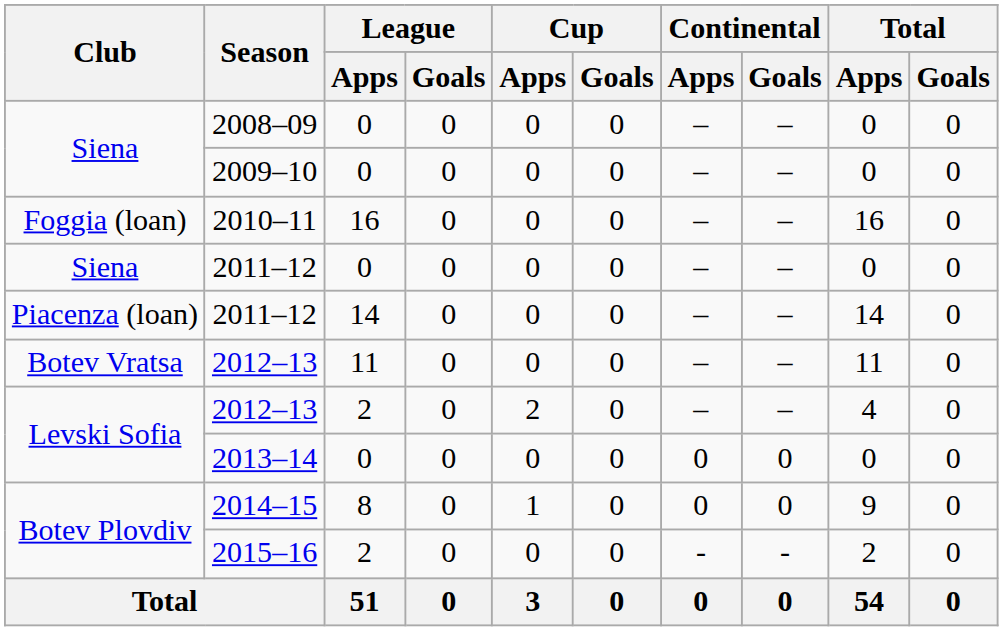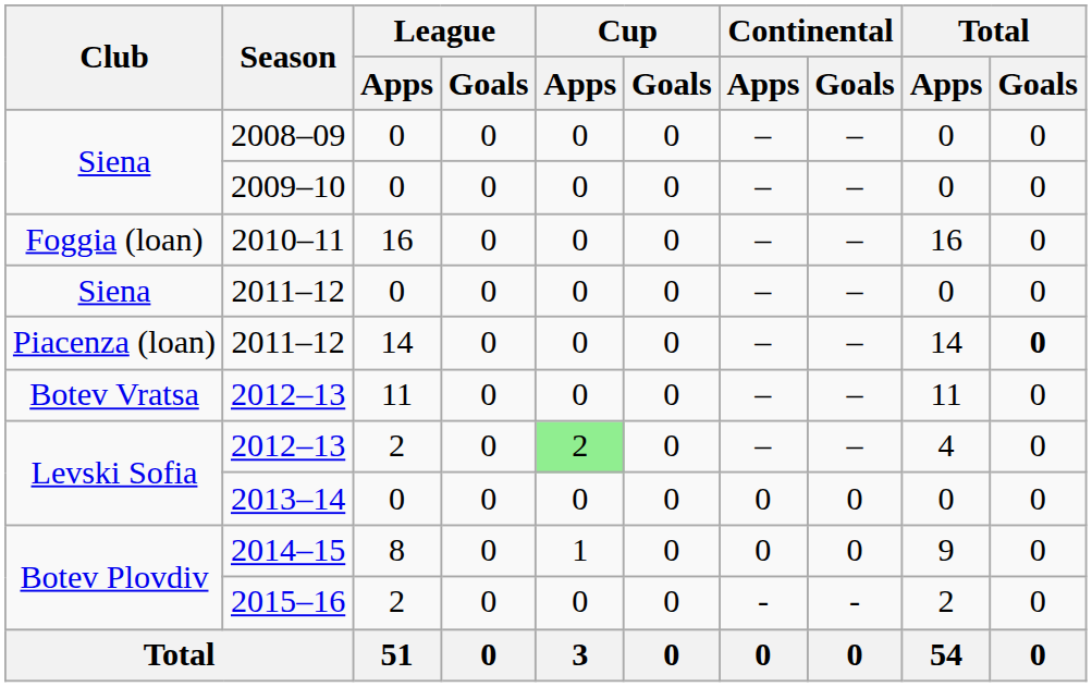Piacenza (loan) / 2011–12 | Total / Goals: normal -> bold
Levski Sofia / 2012–13 | Cup / Apps: no background -> lightgreen background
